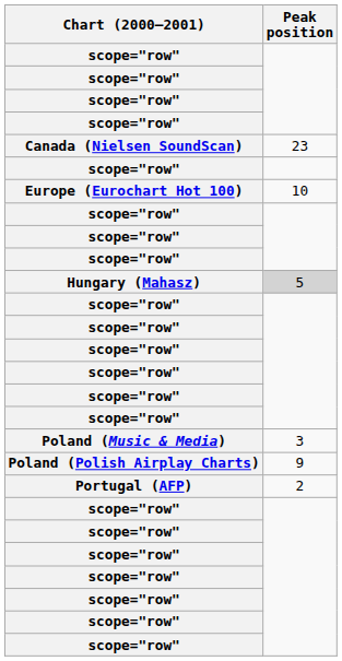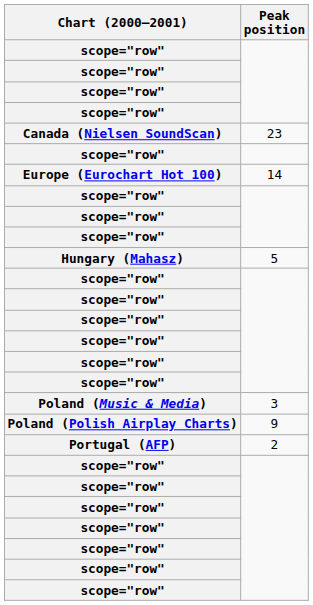Europe (Eurochart Hot 100) | Peak position: 10 -> 14
Hungary (Mahasz) | Peak position: lightgrey background -> no background
